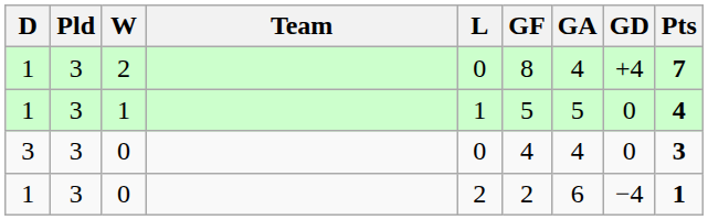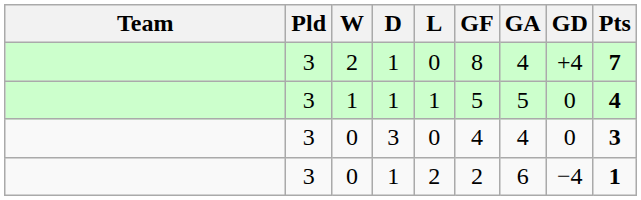columns swapped: Team <-> D
